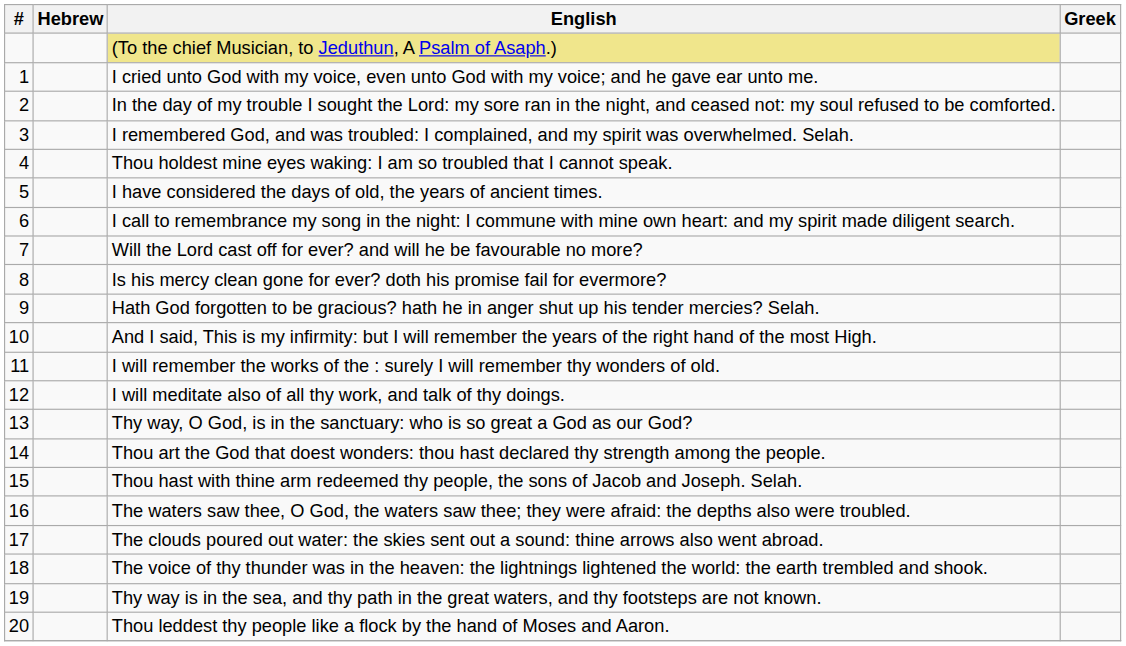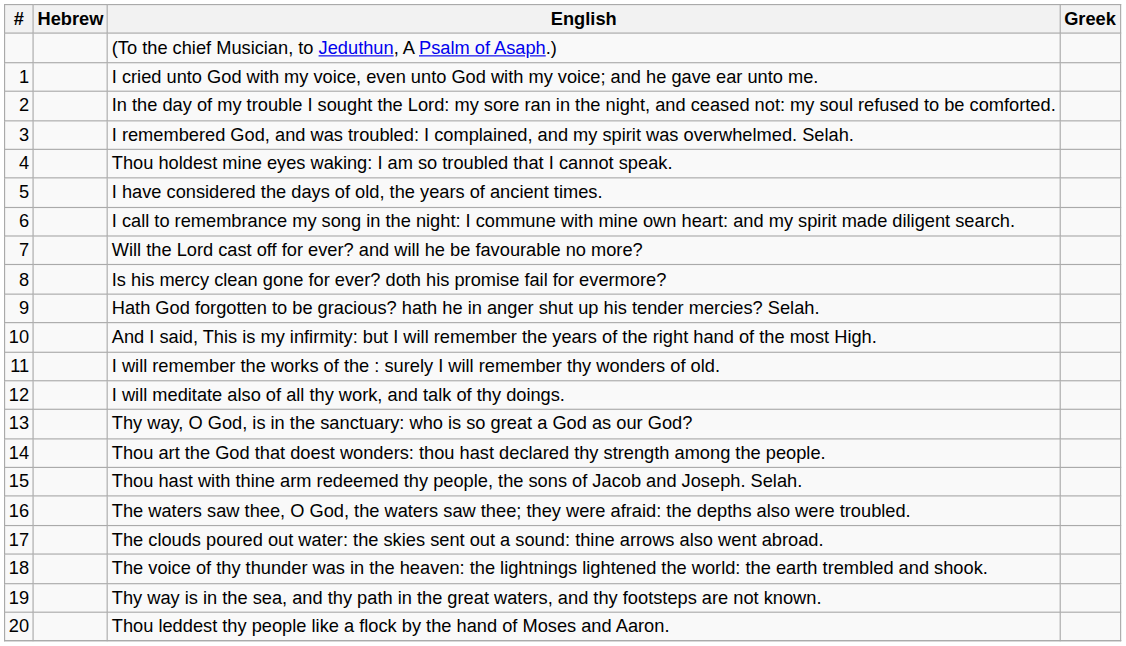(To the chief Musician, to Jeduthun, A Psalm of Asaph.) | English: khaki background -> no background
